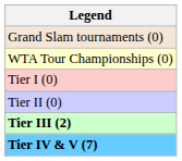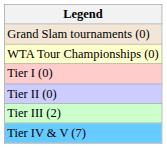row 6 | column 1: bold -> normal
row 7 | column 1: bold -> normal
